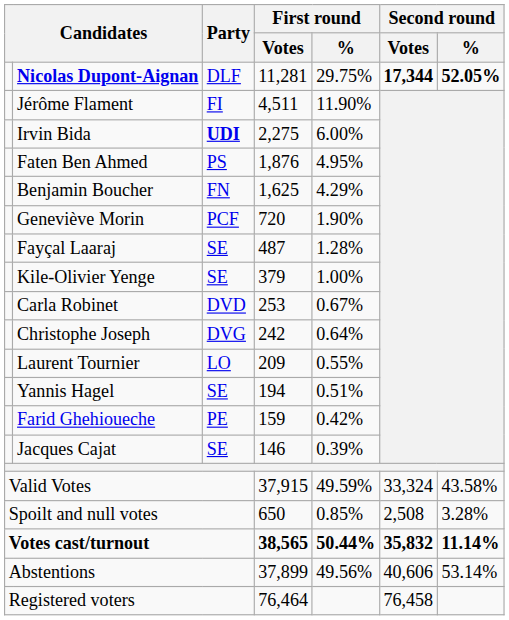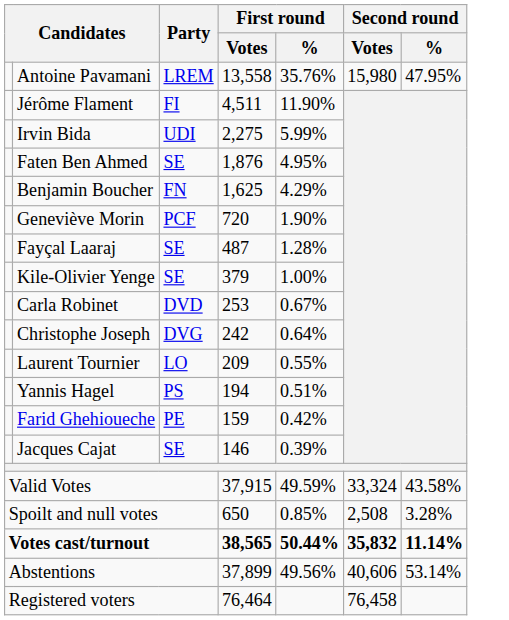- row: Nicolas Dupont-Aignan | DLF | 11,281 | 29.75% | 17,344 | 52.05%
+ row: Antoine Pavamani | LREM | 13,558 | 35.76% | 15,980 | 47.95%
Irvin Bida | Party: bold -> normal
Irvin Bida | First round / %: 6.00% -> 5.99%
Faten Ben Ahmed | Party: PS -> SE
Yannis Hagel | Party: SE -> PS
